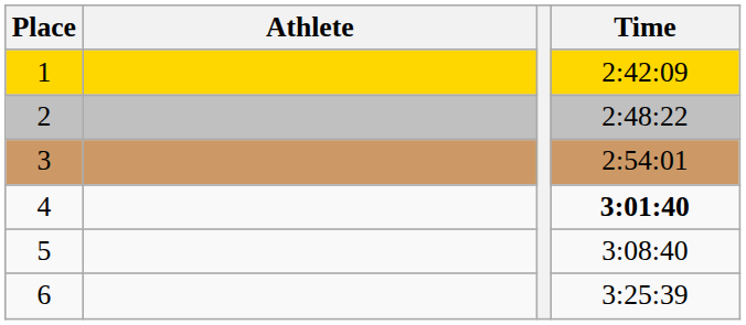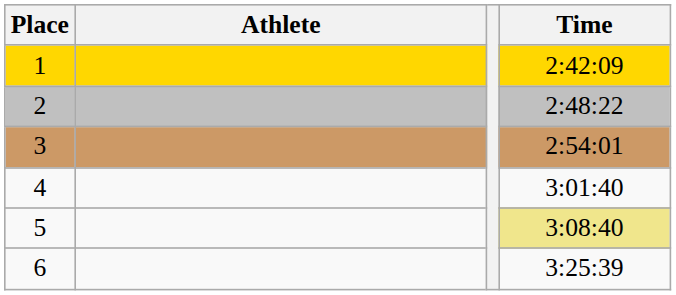4 | Time: bold -> normal
5 | Time: no background -> khaki background
